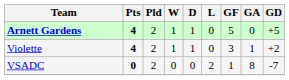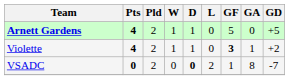Violette | GF: normal -> bold
VSADC | D: normal -> bold
